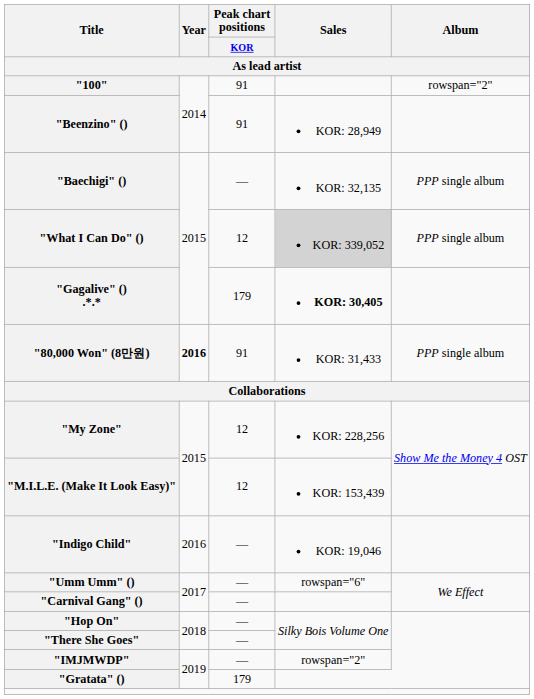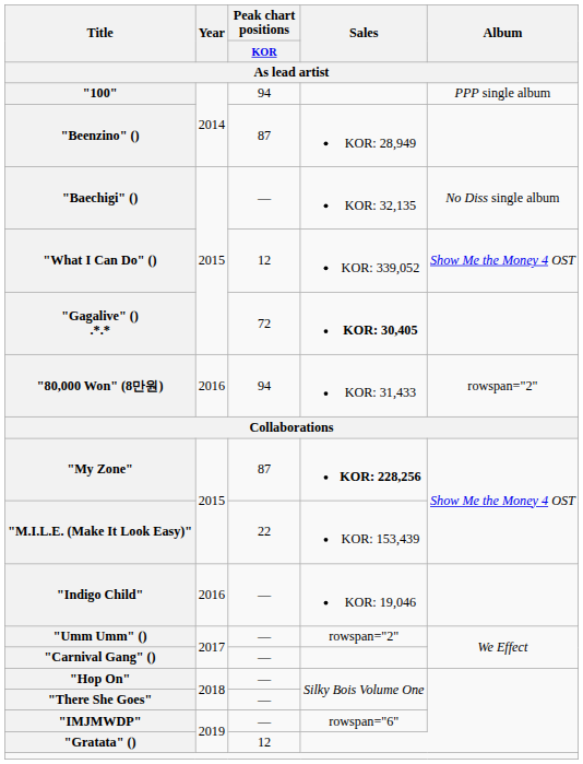"100" | Peak chart positions / KOR: 91 -> 94
"100" | Album: rowspan="2" -> PPP single album
"Beenzino" () | Peak chart positions / KOR: 91 -> 87
"Baechigi" () | Album: PPP single album -> No Diss single album
"What I Can Do" () | Sales: lightgrey background -> no background
"What I Can Do" () | Album: PPP single album -> Show Me the Money 4 OST
"Gagalive" () .*.* | Peak chart positions / KOR: 179 -> 72
"80,000 Won" (8만원) | Year: bold -> normal
"80,000 Won" (8만원) | Peak chart positions / KOR: 91 -> 94
"80,000 Won" (8만원) | Album: PPP single album -> rowspan="2"
"My Zone" | Peak chart positions / KOR: 12 -> 87
"My Zone" | Sales: normal -> bold
"M.I.L.E. (Make It Look Easy)" | Peak chart positions / KOR: 12 -> 22
"Umm Umm" () | Sales: rowspan="6" -> rowspan="2"
"IMJMWDP" | Sales: rowspan="2" -> rowspan="6"
"Gratata" () | Peak chart positions / KOR: 179 -> 12
